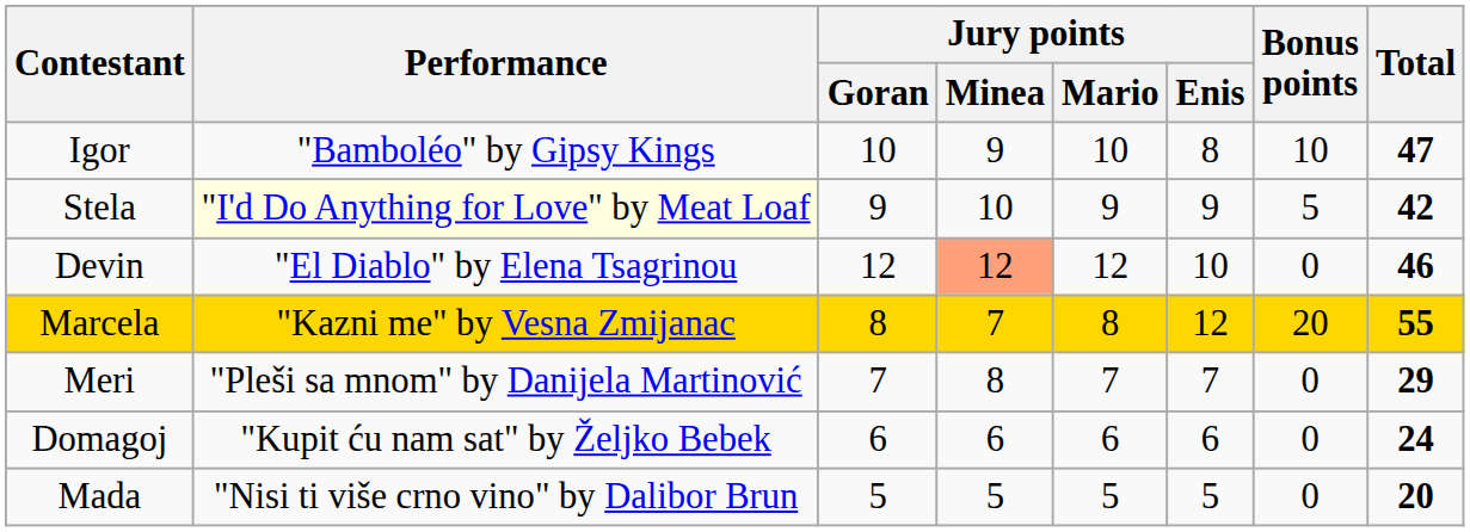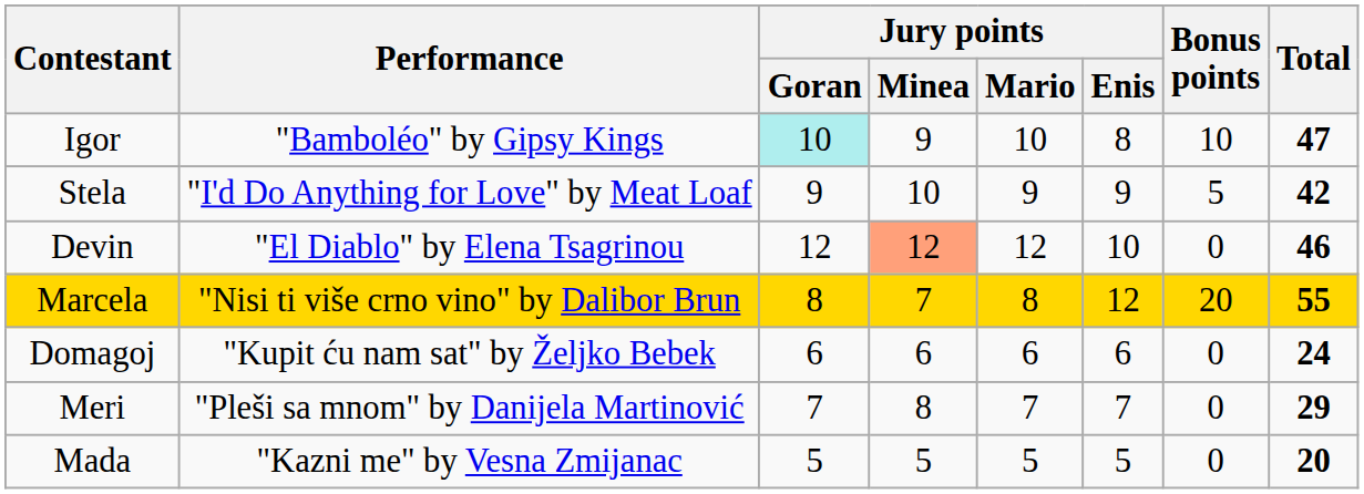Igor | Jury points / Goran: no background -> paleturquoise background
Stela | Performance: lightyellow background -> no background
Marcela | Performance: "Kazni me" by Vesna Zmijanac -> "Nisi ti više crno vino" by Dalibor Brun
rows swapped: Domagoj <-> Meri
Mada | Performance: "Nisi ti više crno vino" by Dalibor Brun -> "Kazni me" by Vesna Zmijanac
